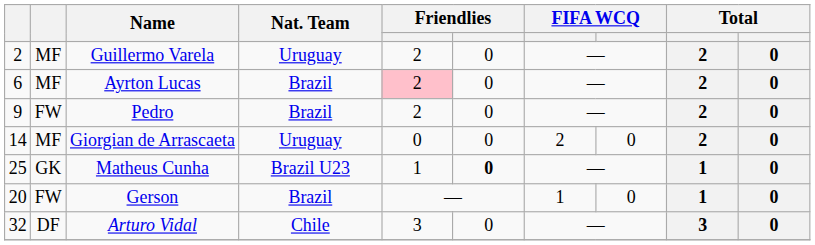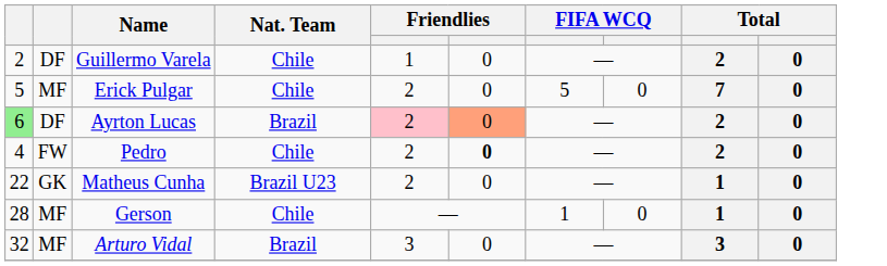Guillermo Varela | column 2: MF -> DF
Guillermo Varela | Nat. Team: Uruguay -> Chile
Guillermo Varela | column 5: 2 -> 1
+ row: 5 | MF | Erick Pulgar | Chile | 2 | 0 | 5 | 0 | 7 | 0
Ayrton Lucas | column 1: no background -> lightgreen background
Ayrton Lucas | column 2: MF -> DF
Ayrton Lucas | column 6: no background -> lightsalmon background
Pedro | column 1: 9 -> 4
Pedro | Nat. Team: Brazil -> Chile
Pedro | column 6: normal -> bold
- row: 14 | MF | Giorgian de Arrascaeta | Uruguay | 0 | 0 | 2 | 0 | 2 | 0
Matheus Cunha | column 1: 25 -> 22
Matheus Cunha | column 5: 1 -> 2
Matheus Cunha | column 6: bold -> normal
Gerson | column 1: 20 -> 28
Gerson | column 2: FW -> MF
Gerson | Nat. Team: Brazil -> Chile
Arturo Vidal | column 2: DF -> MF
Arturo Vidal | Nat. Team: Chile -> Brazil
